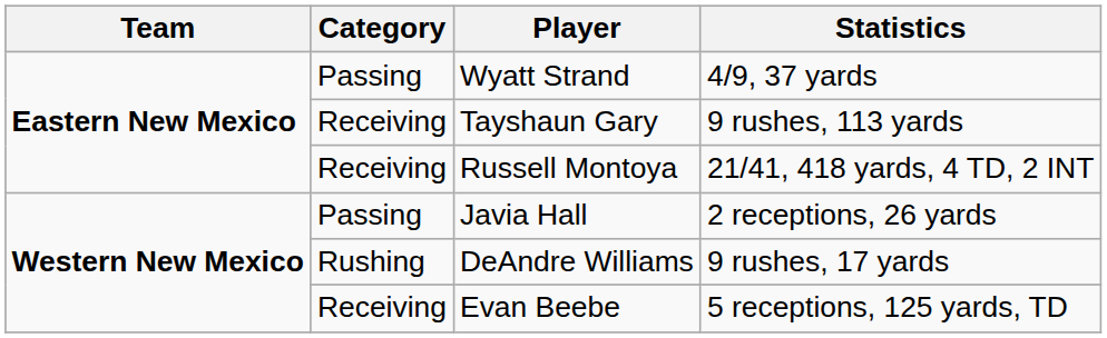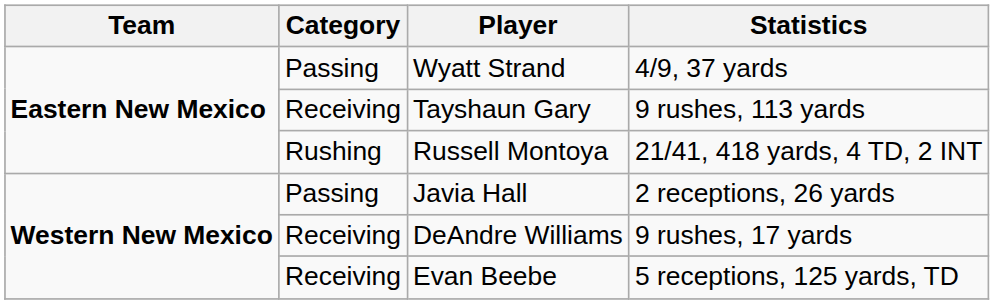Russell Montoya | Category: Receiving -> Rushing
DeAndre Williams | Category: Rushing -> Receiving
